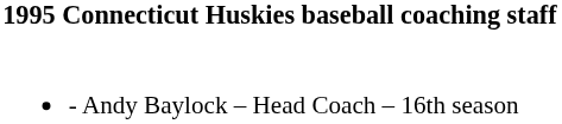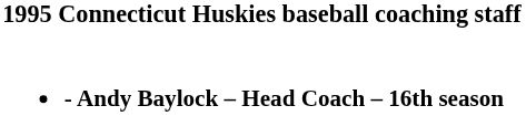- Andy Baylock – Head Coach – 16th season | column 1: normal -> bold
